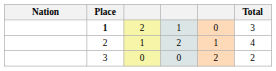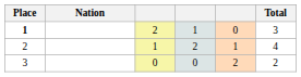columns swapped: Place <-> Nation
